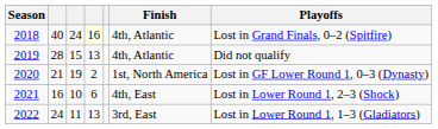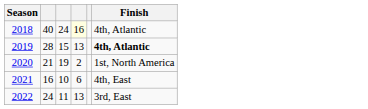- column: Playoffs | Lost in Grand Finals, 0–2 (Spitfire) | Did not qualify | Lost in GF Lower Round 1, 0–3 (Dynasty) | Lost in Lower Round 1, 2–3 (Shock) | Lost in Lower Round 1, 1–3 (Gladiators)
2019 | Finish: normal -> bold
